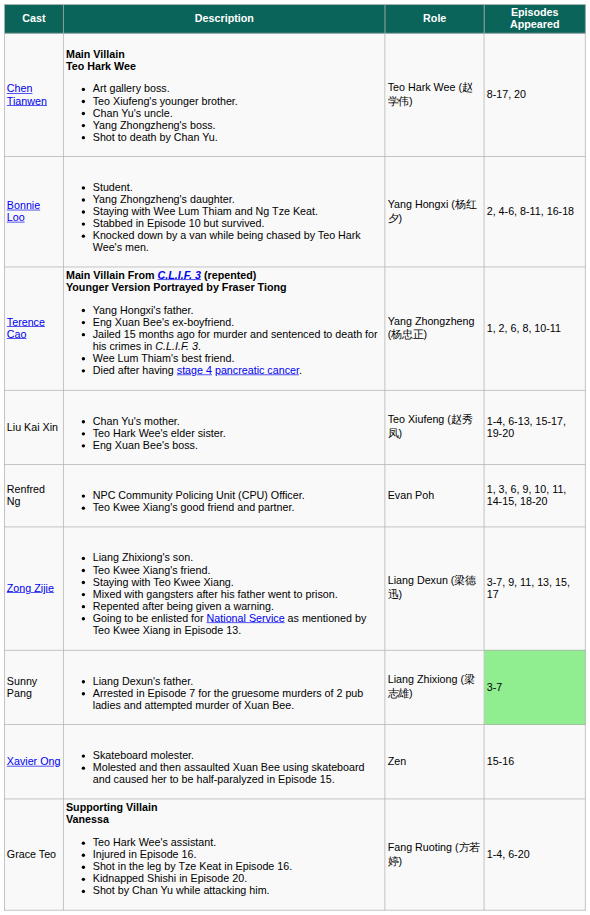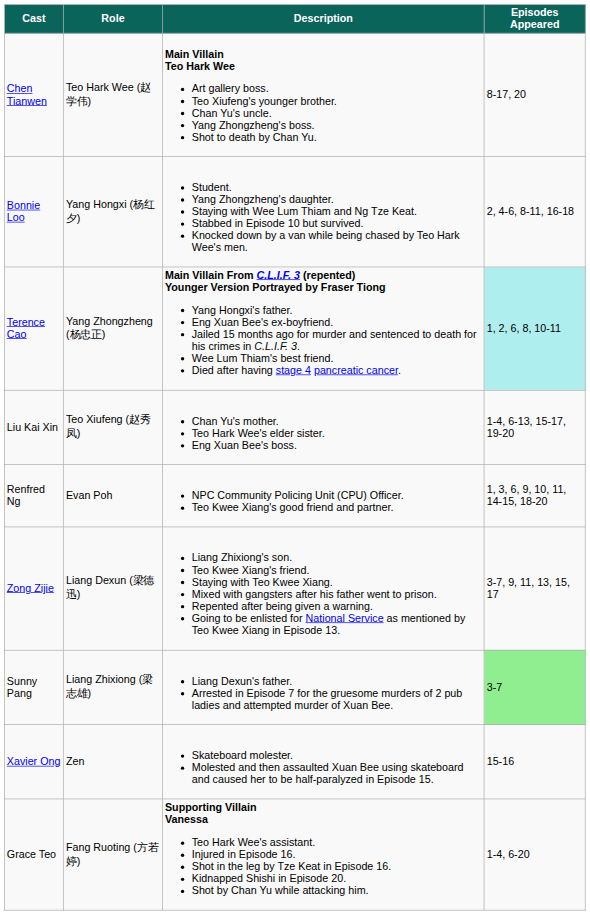columns swapped: Role <-> Description
Terence Cao | Episodes Appeared: no background -> paleturquoise background
